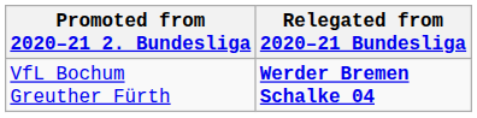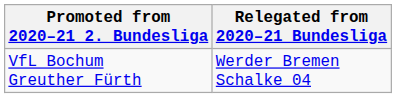VfL Bochum Greuther Fürth | Relegated from 2020–21 Bundesliga: bold -> normal
